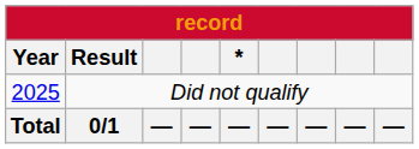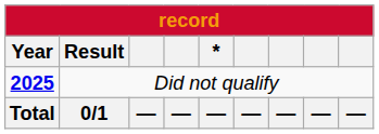Did not qualify | Year: normal -> bold
